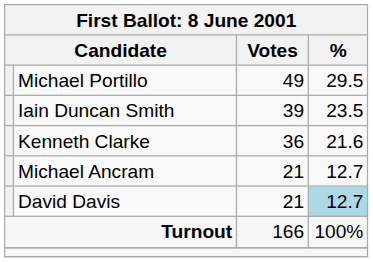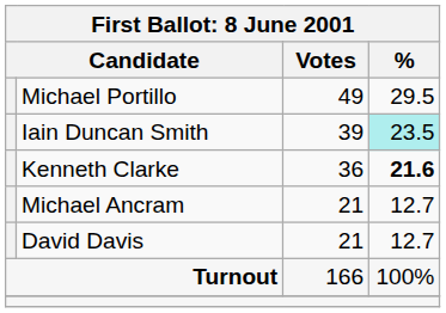Iain Duncan Smith | %: no background -> paleturquoise background
Kenneth Clarke | %: normal -> bold
David Davis | %: lightblue background -> no background
